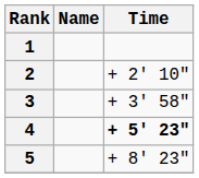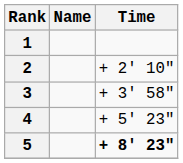4 | Time: bold -> normal
5 | Time: normal -> bold
